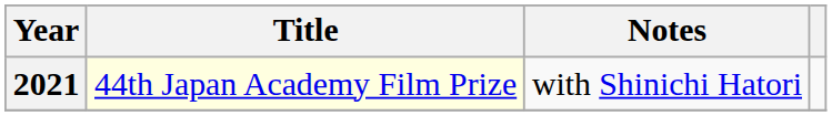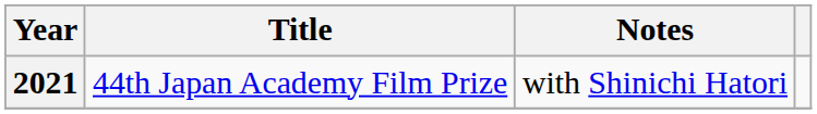2021 | Title: lightyellow background -> no background
